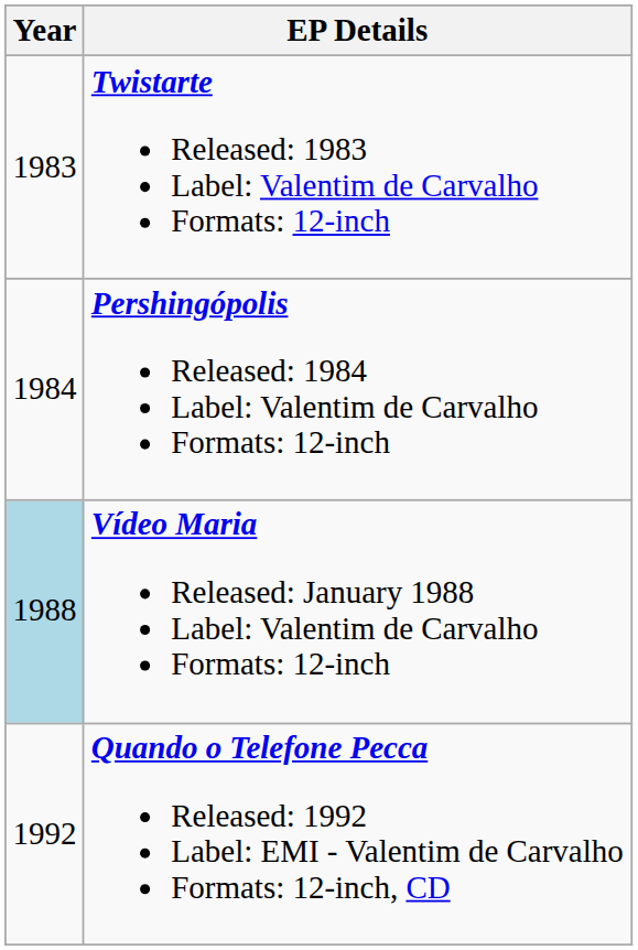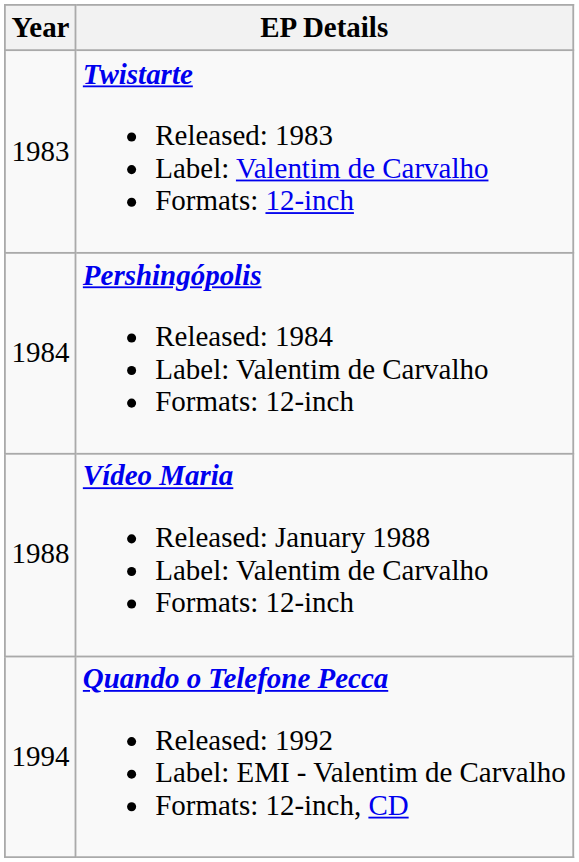row 4 | Year: lightblue background -> no background
row 5 | Year: 1992 -> 1994
